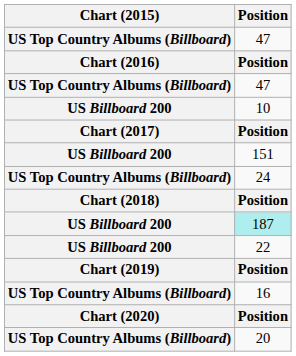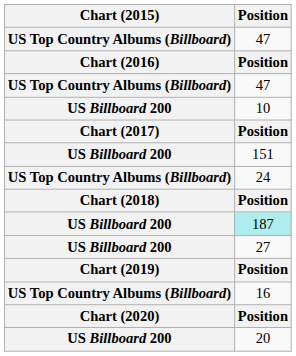row 11 | Position: 22 -> 27
row 15 | Chart (2015): US Top Country Albums (Billboard) -> US Billboard 200
